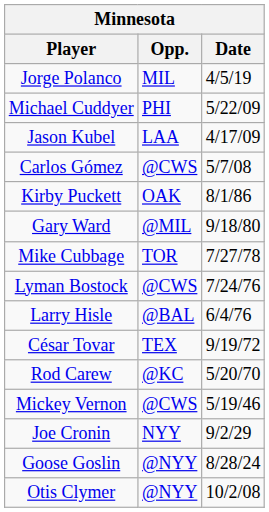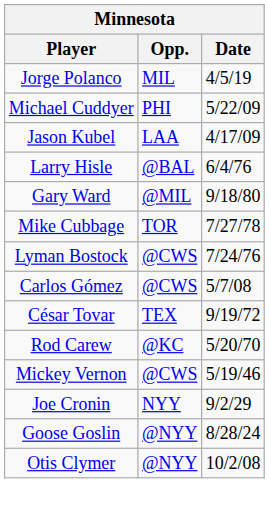rows swapped: Carlos Gómez <-> Larry Hisle
- row: Kirby Puckett | OAK | 8/1/86
